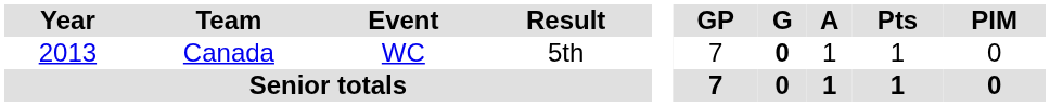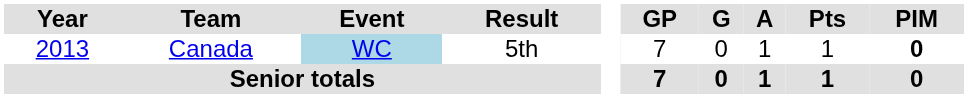Canada | Event: no background -> lightblue background
Canada | G: bold -> normal
Canada | PIM: normal -> bold
